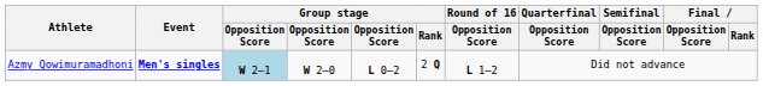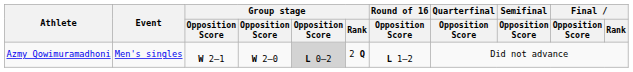Azmy Qowimuramadhoni | Event: bold -> normal
Azmy Qowimuramadhoni | column 3: lightblue background -> no background
Azmy Qowimuramadhoni | column 5: no background -> lightgrey background
